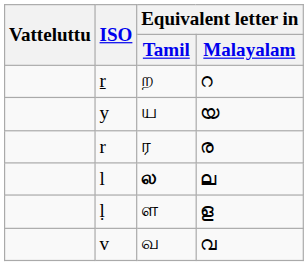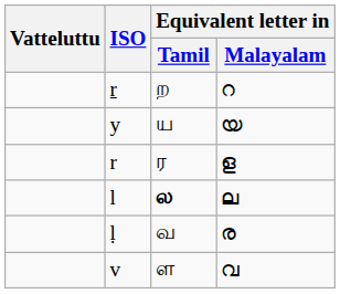r | Equivalent letter in / Malayalam: ര -> ള
ḷ | Equivalent letter in / Tamil: ள -> வ
ḷ | Equivalent letter in / Malayalam: ള -> ര
v | Equivalent letter in / Tamil: வ -> ள
